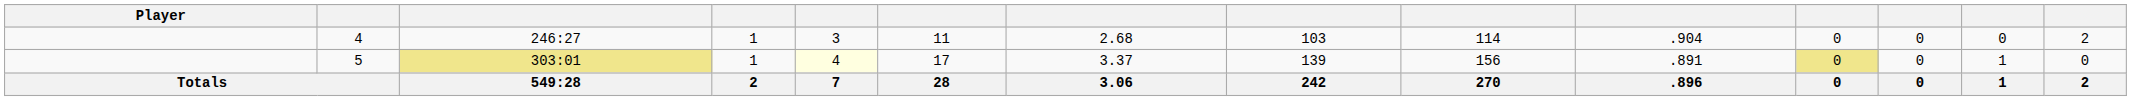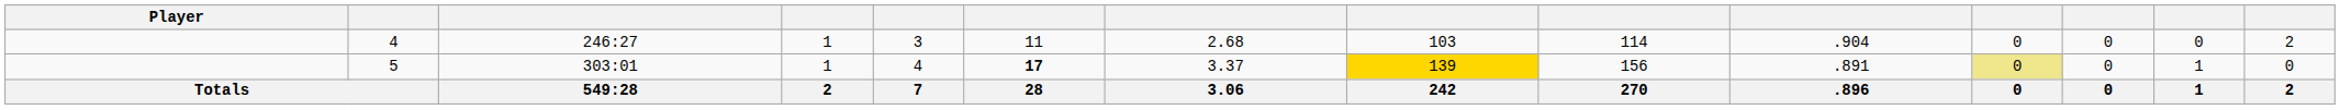5 | column 3: khaki background -> no background
5 | column 5: lightyellow background -> no background
5 | column 6: normal -> bold
5 | column 8: no background -> gold background
